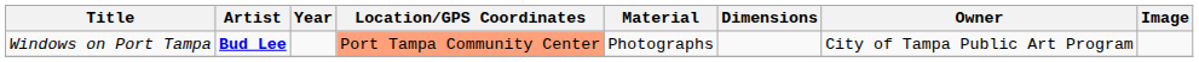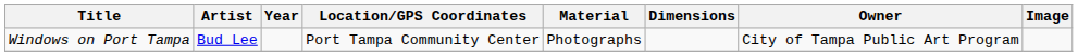Windows on Port Tampa | Artist: bold -> normal
Windows on Port Tampa | Location/GPS Coordinates: lightsalmon background -> no background
